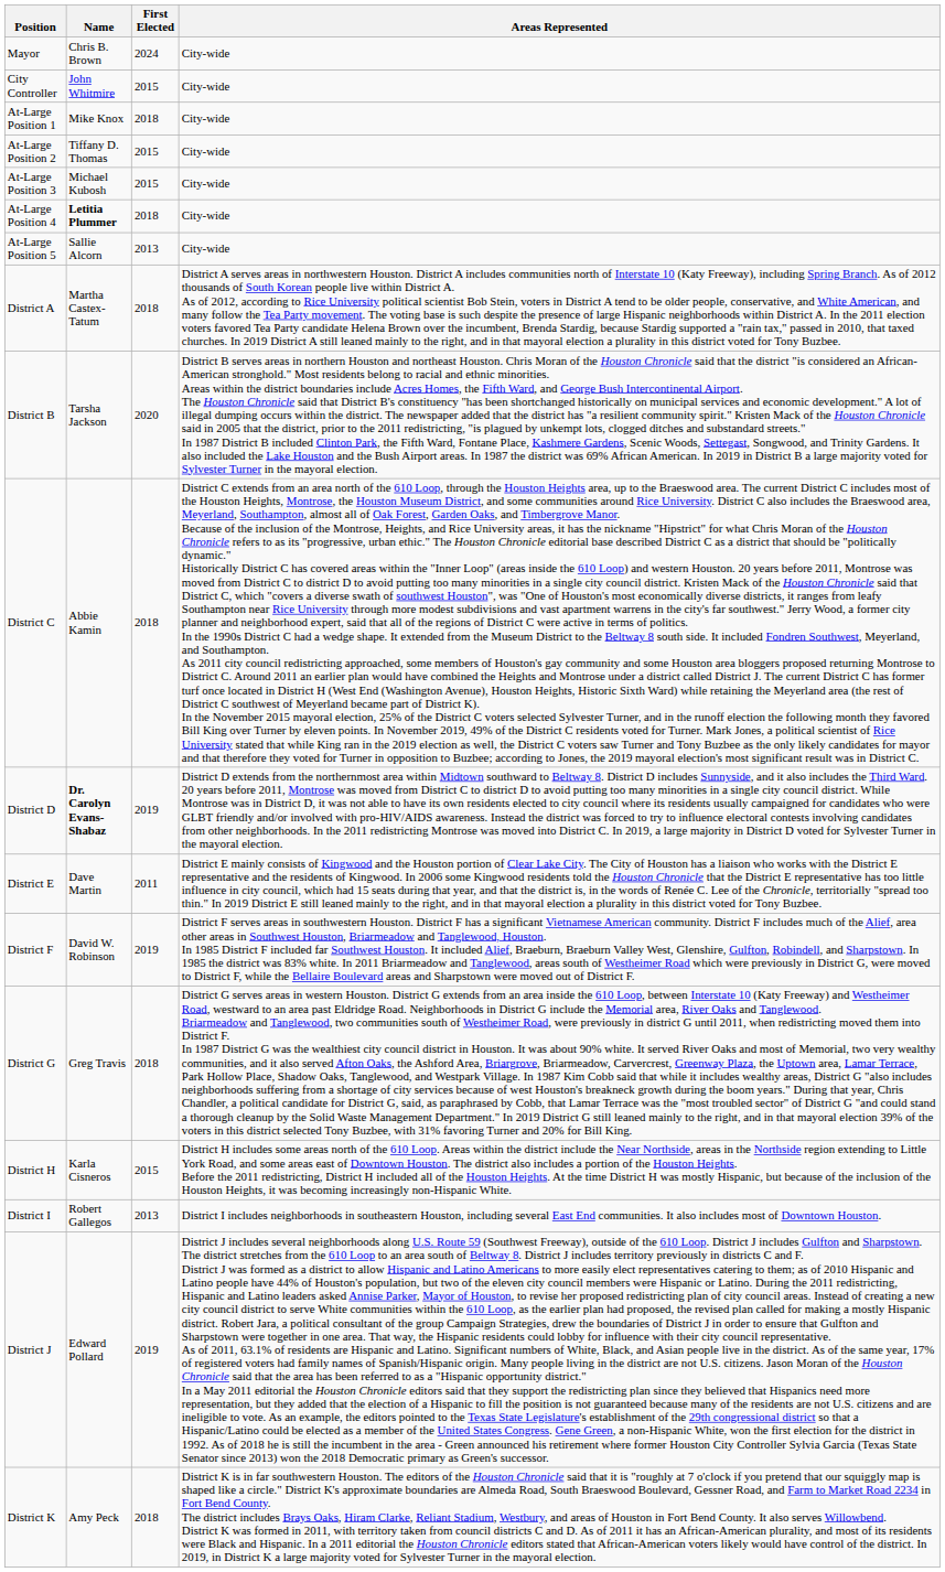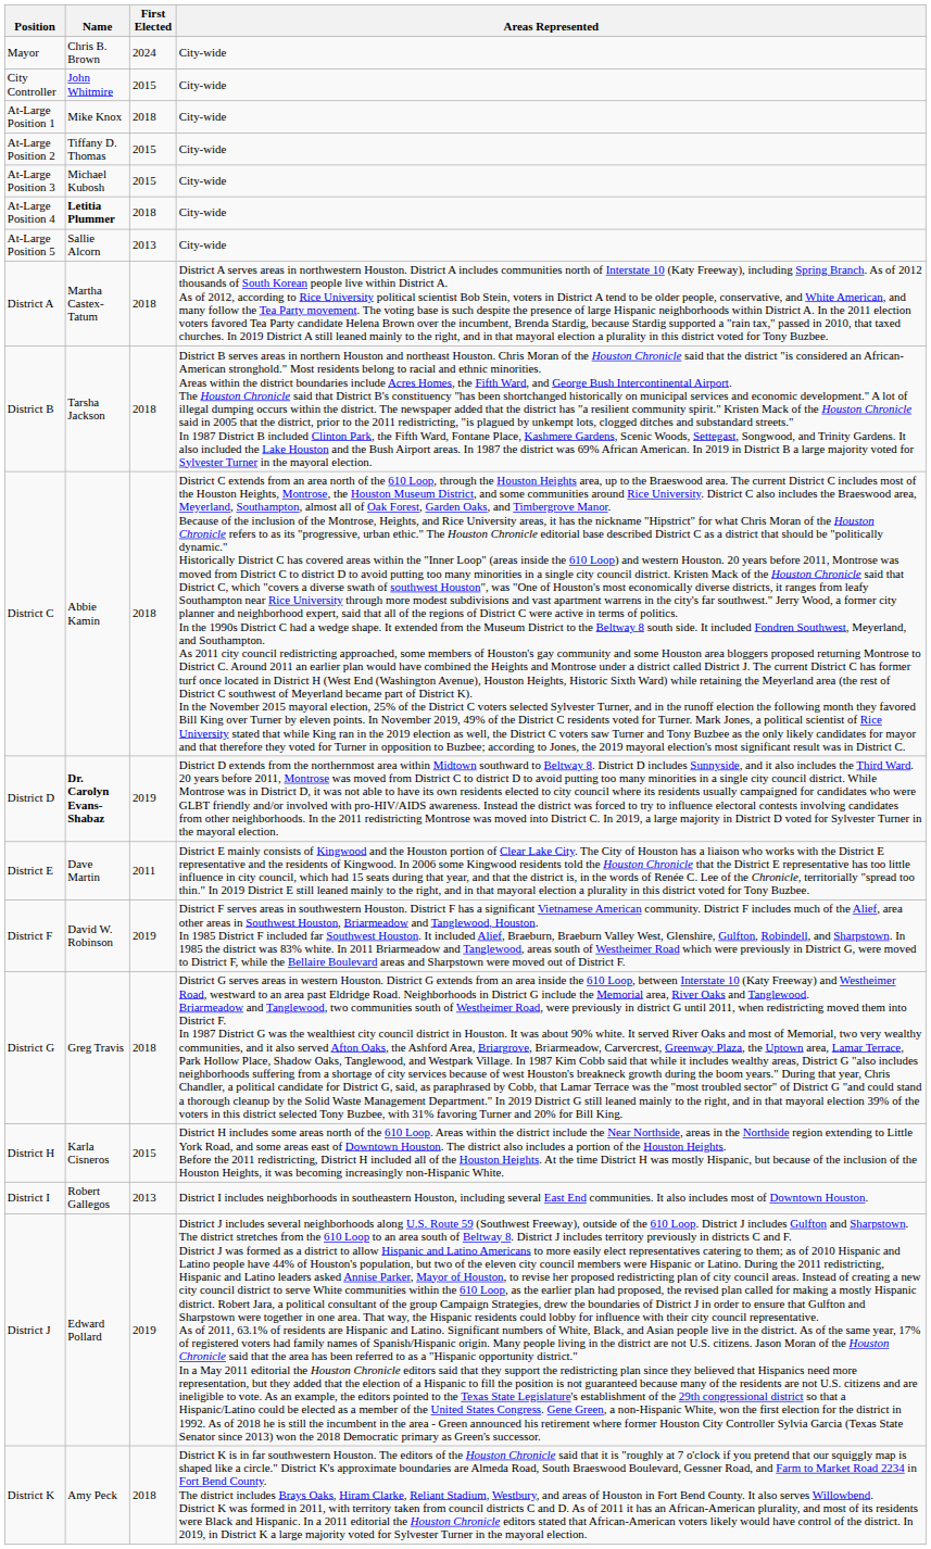District B | First Elected: 2020 -> 2018
